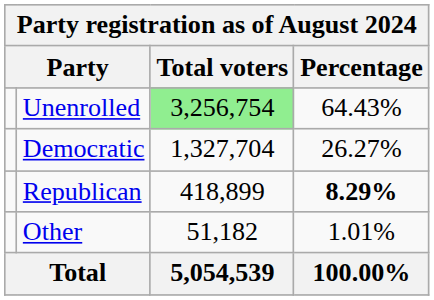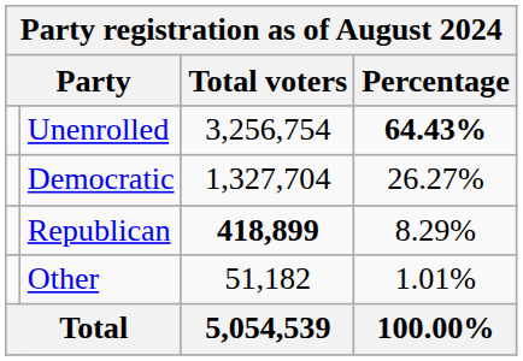Unenrolled | Total voters: lightgreen background -> no background
Unenrolled | Percentage: normal -> bold
Republican | Total voters: normal -> bold
Republican | Percentage: bold -> normal
